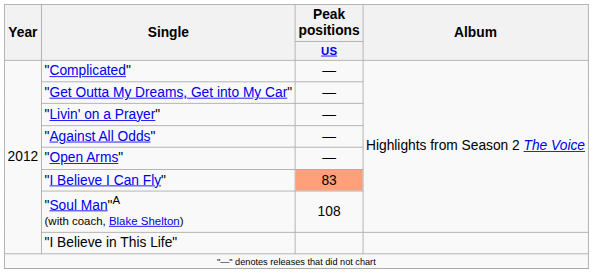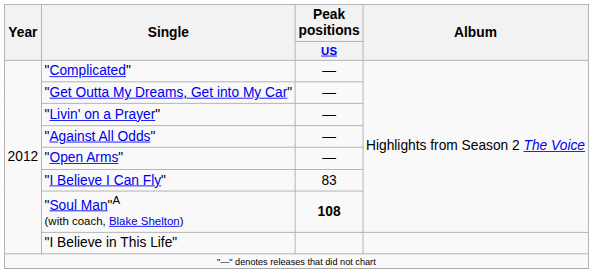"I Believe I Can Fly" | Peak positions / US: lightsalmon background -> no background
"Soul Man"A (with coach, Blake Shelton) | Peak positions / US: normal -> bold
